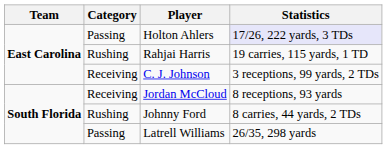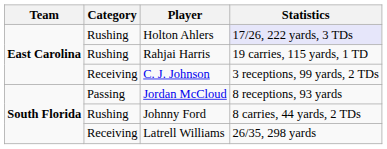Holton Ahlers | Category: Passing -> Rushing
Jordan McCloud | Category: Receiving -> Passing
Latrell Williams | Category: Passing -> Receiving
